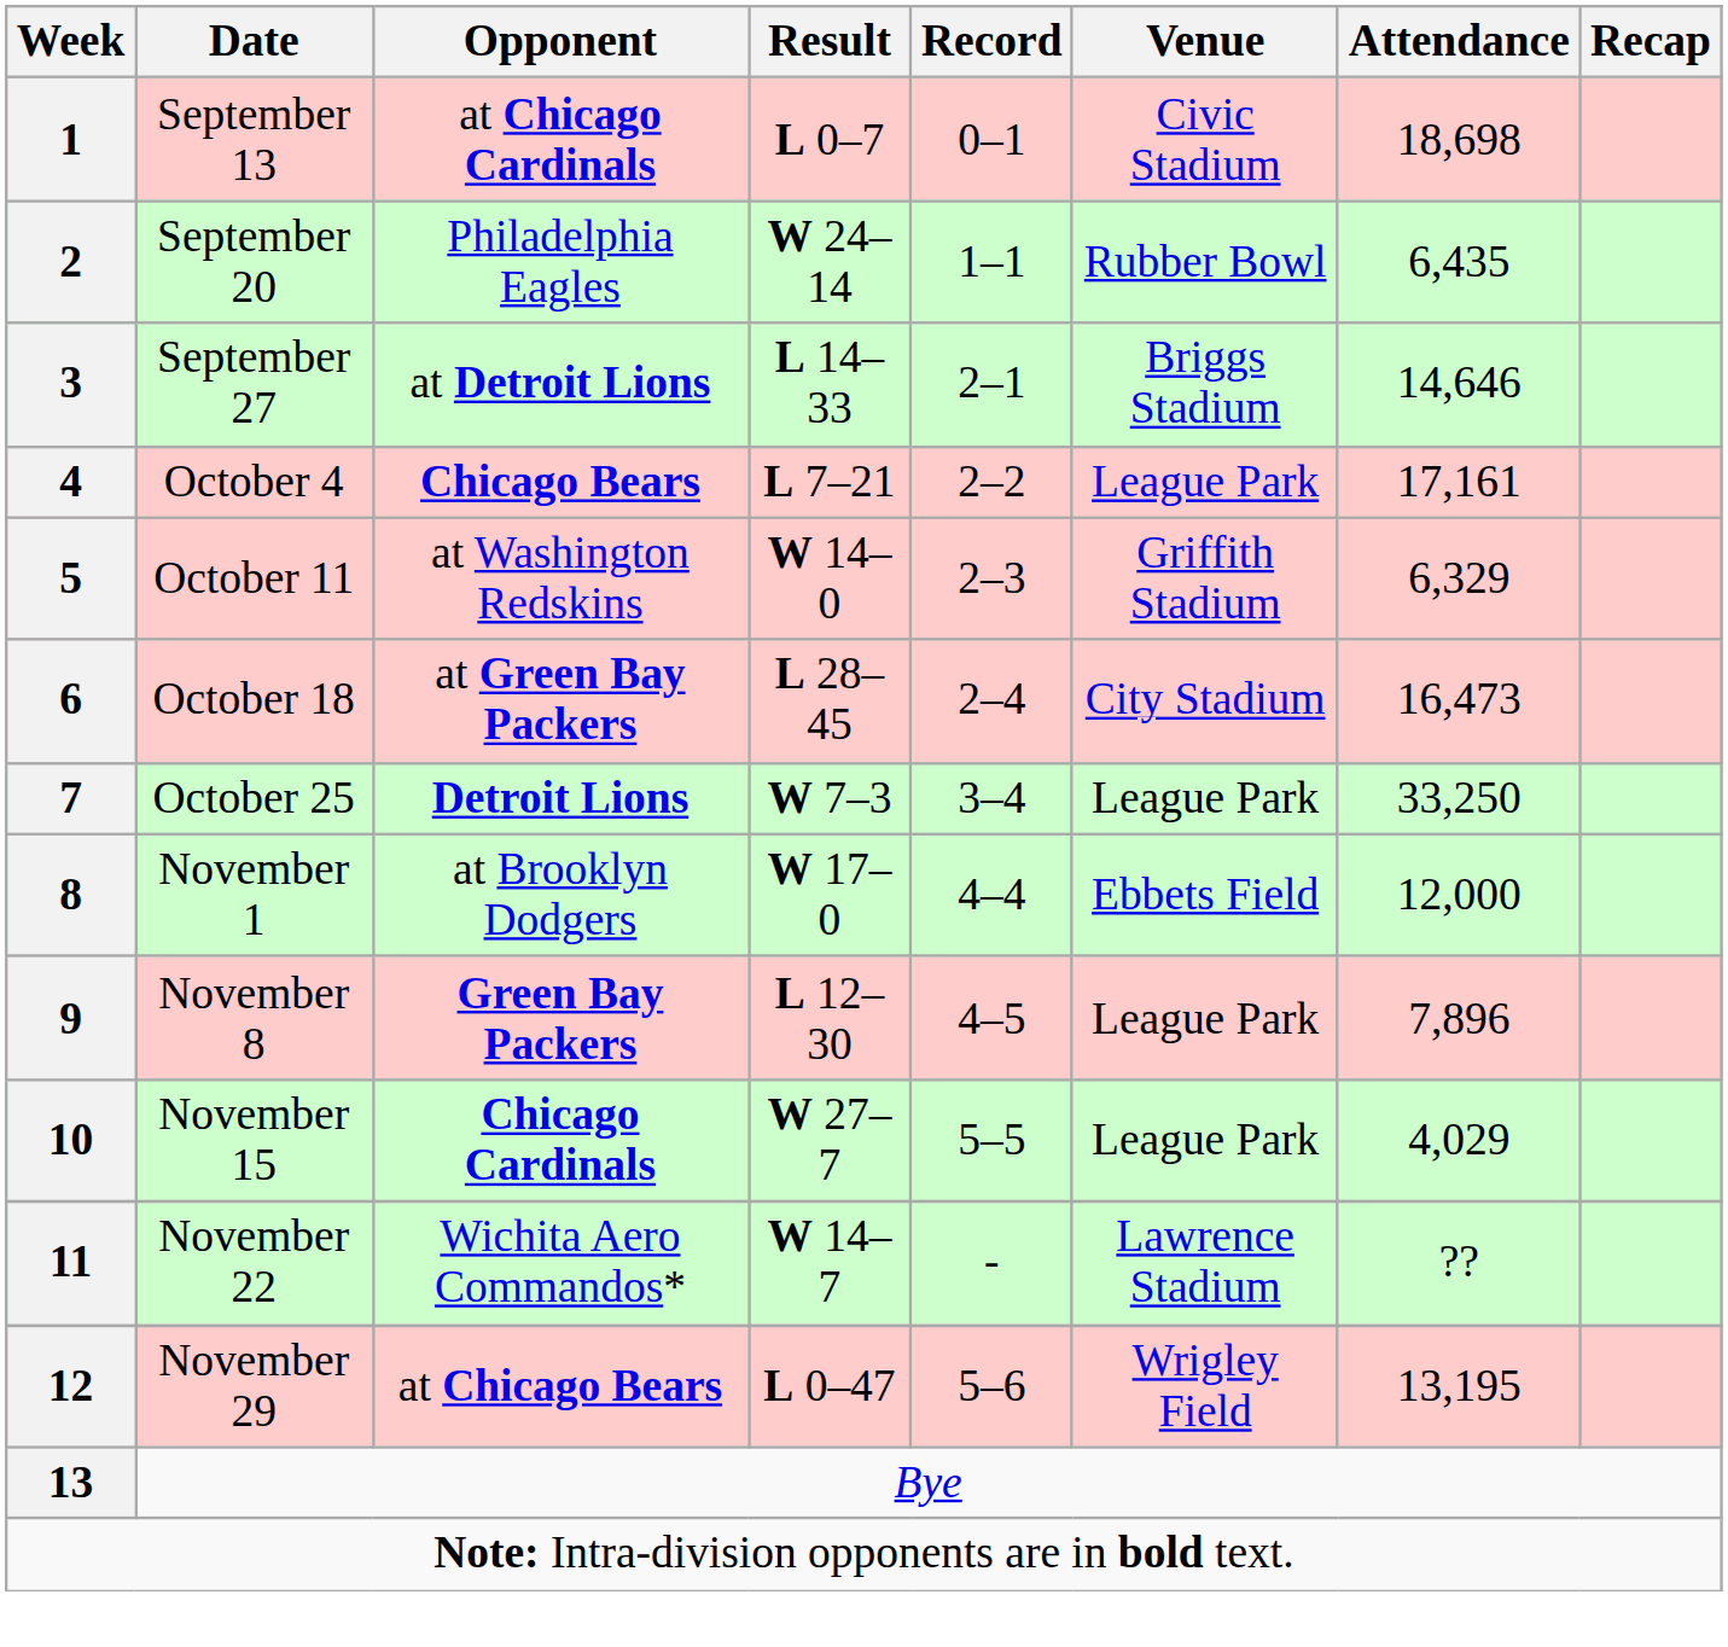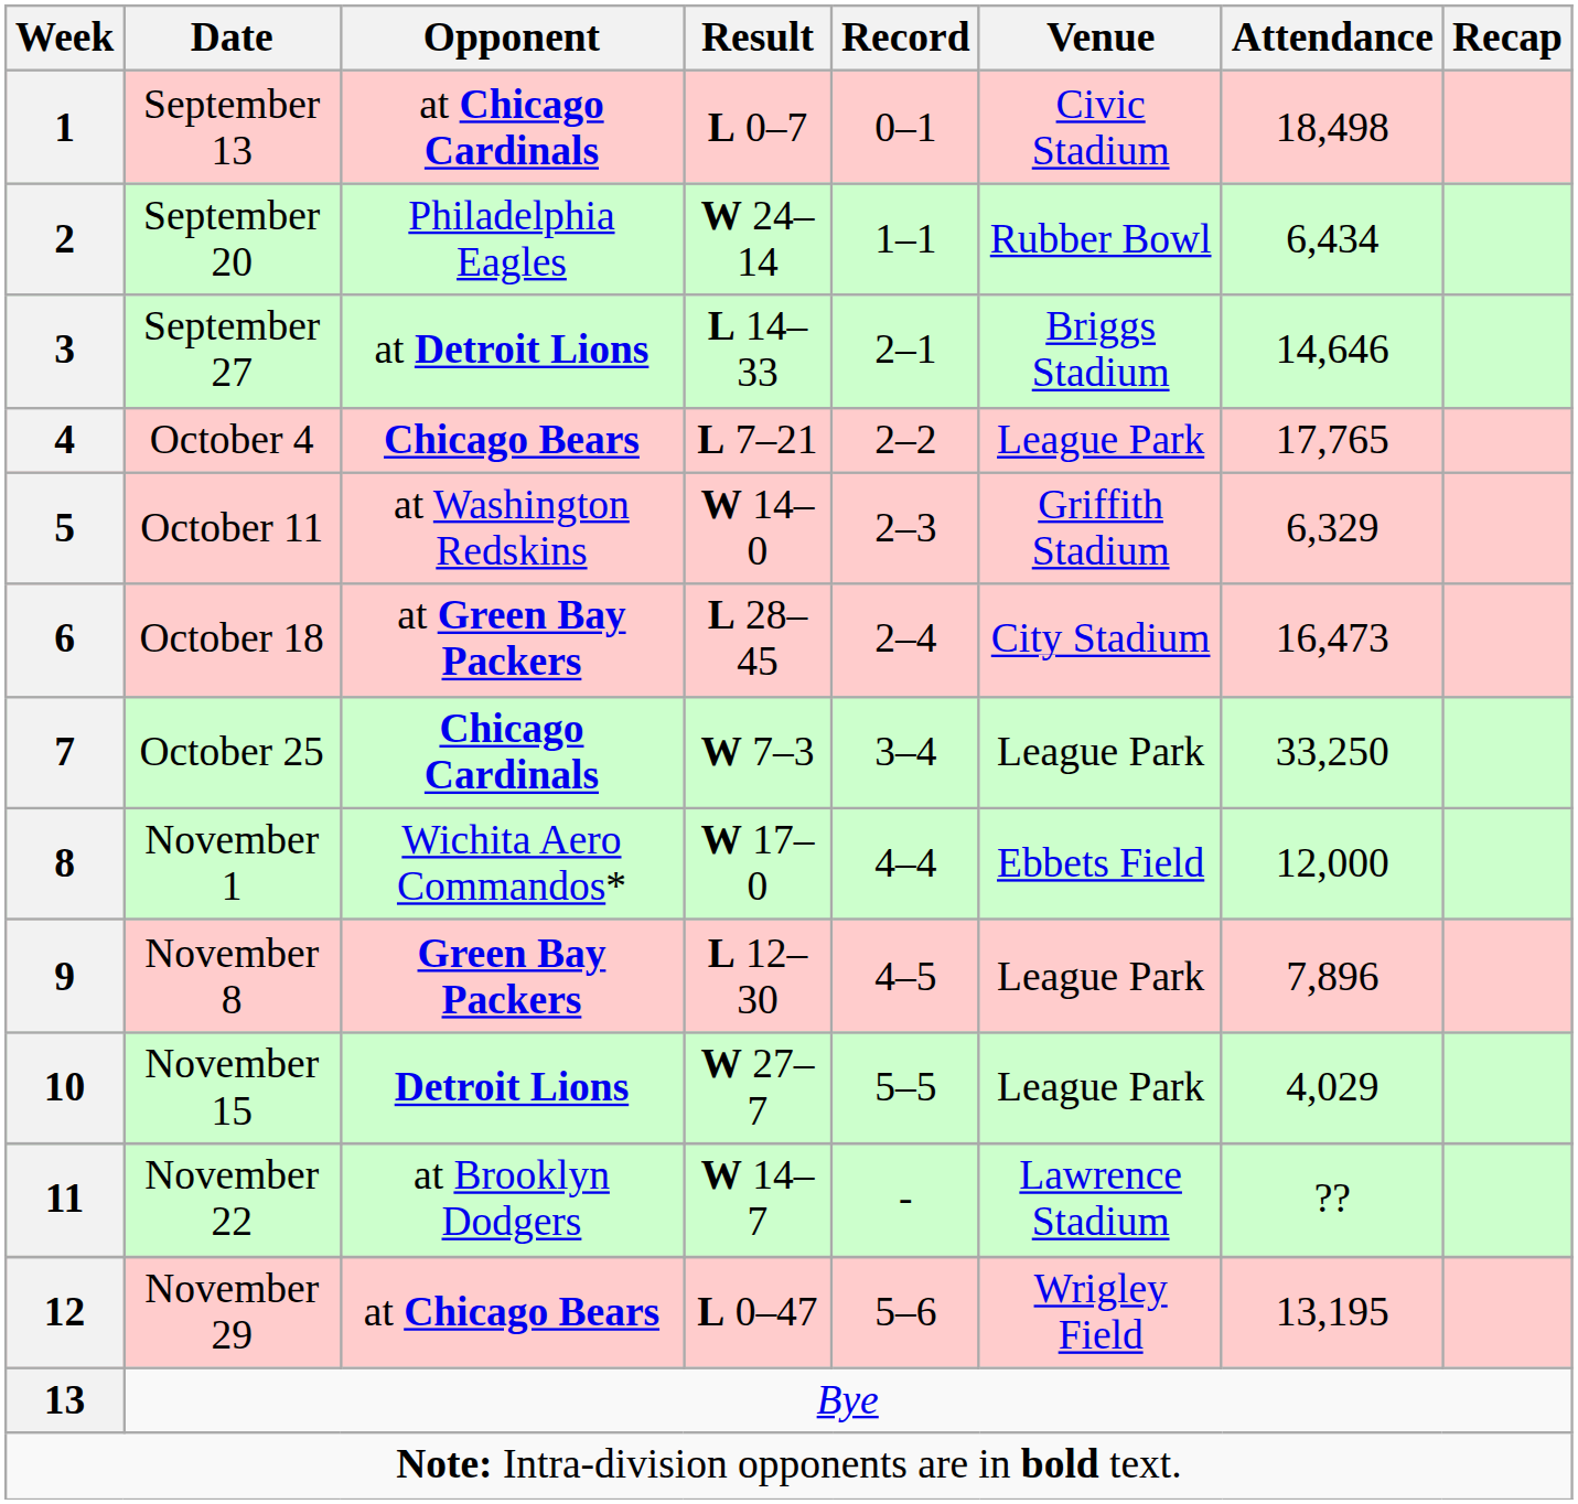1 | Attendance: 18,698 -> 18,498
2 | Attendance: 6,435 -> 6,434
4 | Attendance: 17,161 -> 17,765
7 | Opponent: Detroit Lions -> Chicago Cardinals
8 | Opponent: at Brooklyn Dodgers -> Wichita Aero Commandos*
10 | Opponent: Chicago Cardinals -> Detroit Lions
11 | Opponent: Wichita Aero Commandos* -> at Brooklyn Dodgers
